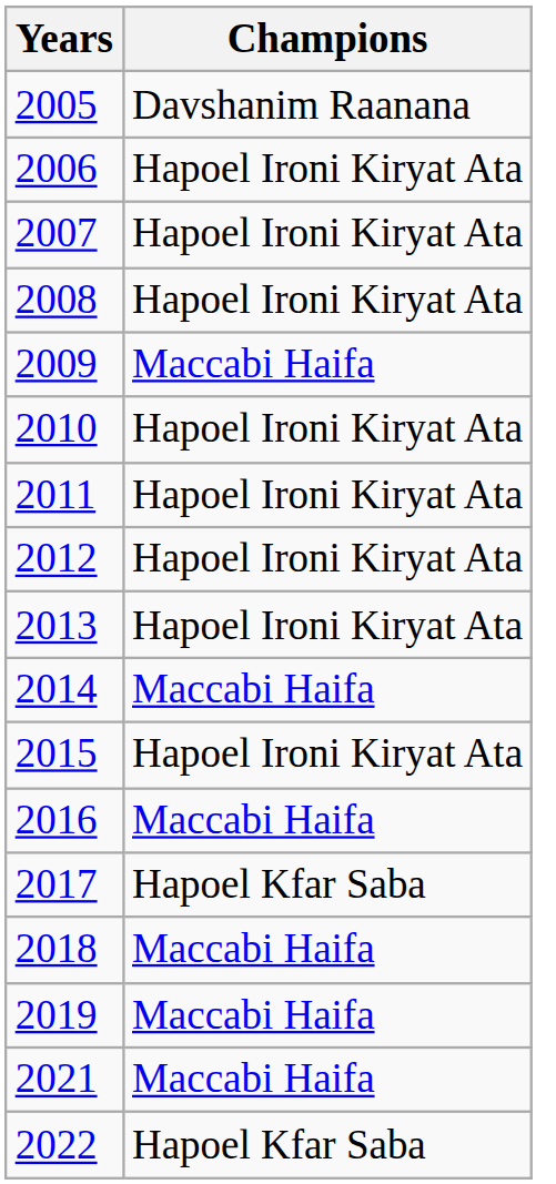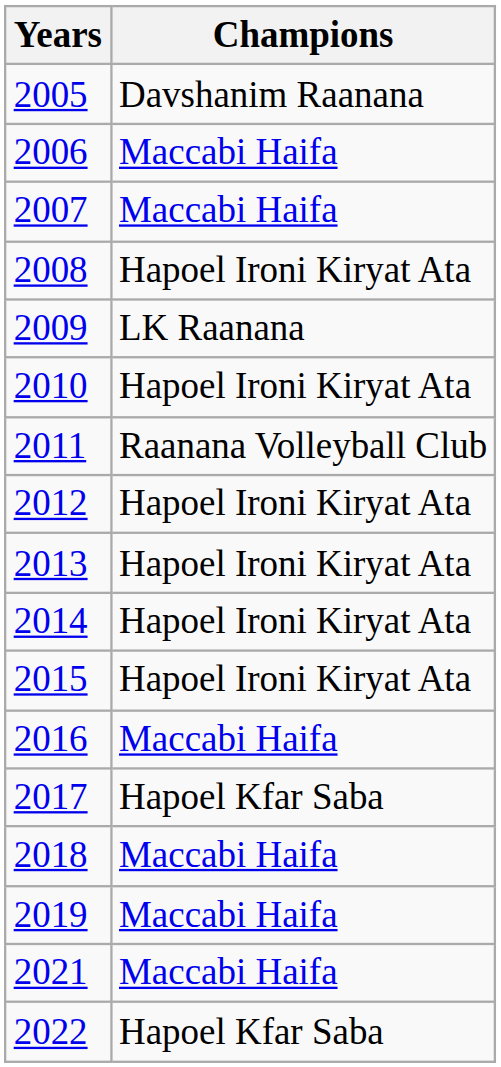2006 | Champions: Hapoel Ironi Kiryat Ata -> Maccabi Haifa
2007 | Champions: Hapoel Ironi Kiryat Ata -> Maccabi Haifa
2009 | Champions: Maccabi Haifa -> LK Raanana
2011 | Champions: Hapoel Ironi Kiryat Ata -> Raanana Volleyball Club
2014 | Champions: Maccabi Haifa -> Hapoel Ironi Kiryat Ata
